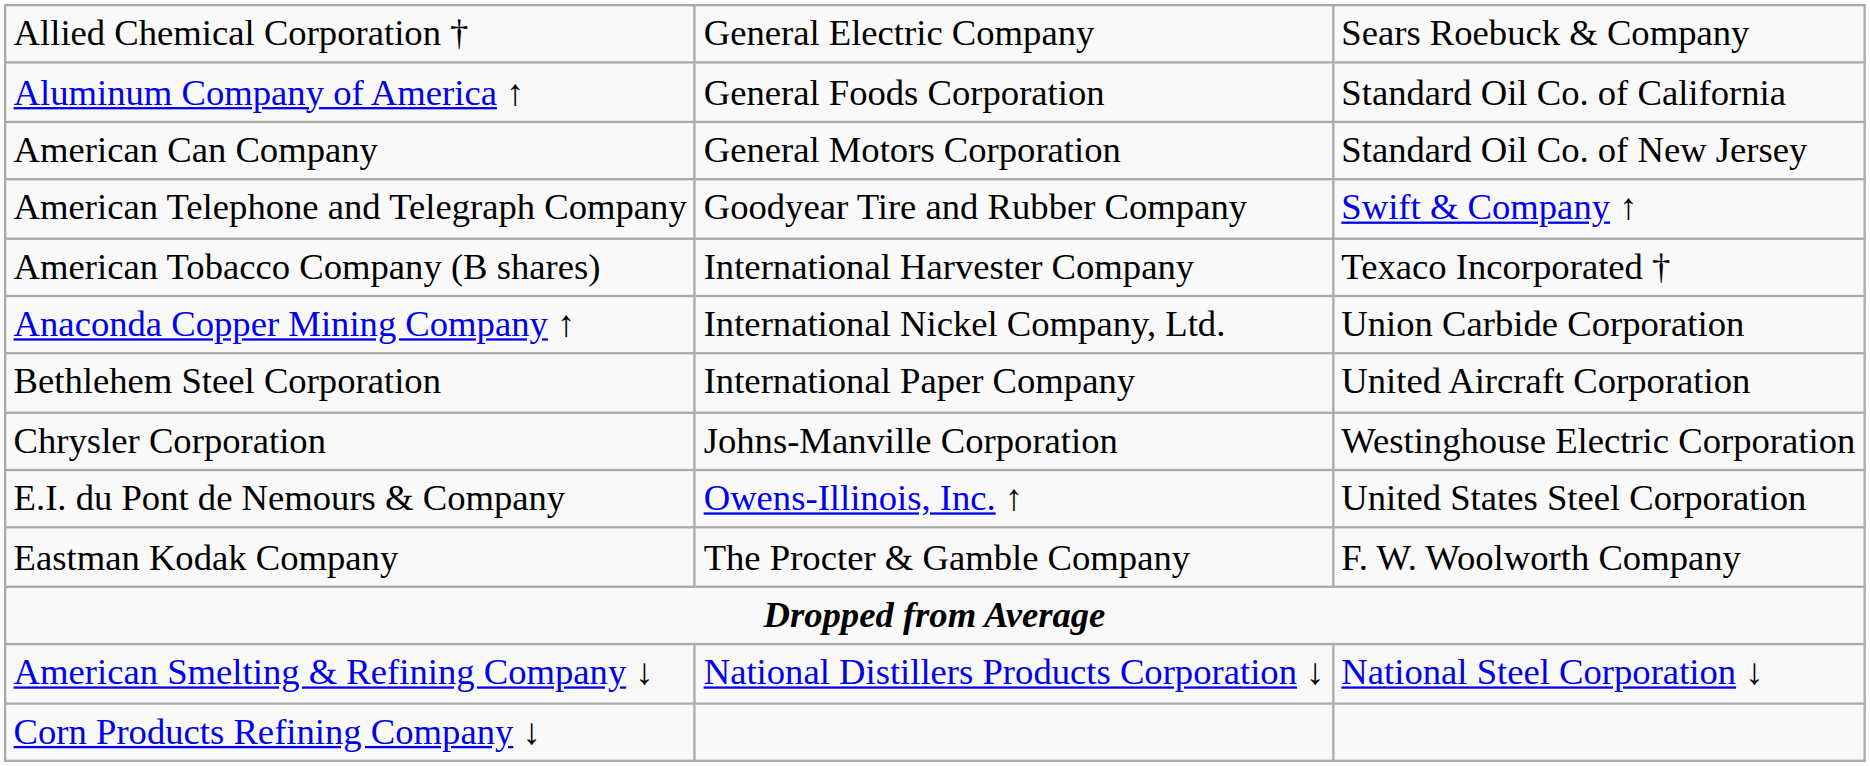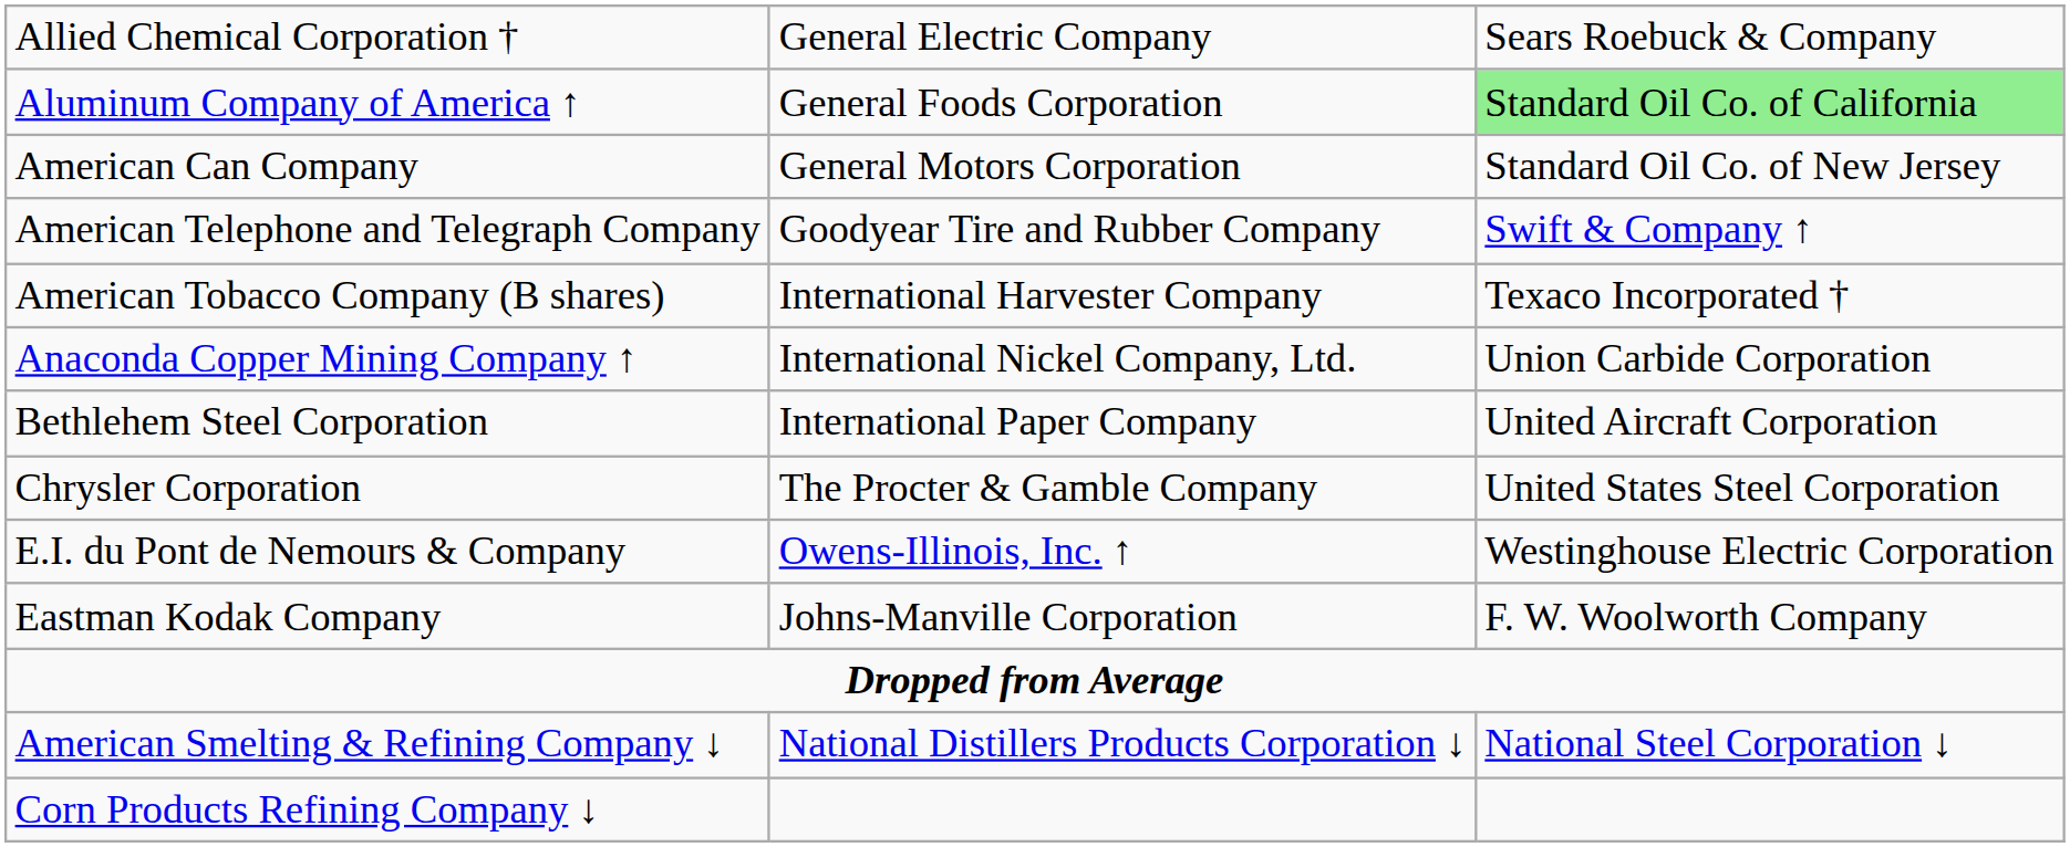Aluminum Company of America ↑ | column 3: no background -> lightgreen background
Chrysler Corporation | column 2: Johns-Manville Corporation -> The Procter & Gamble Company
Chrysler Corporation | column 3: Westinghouse Electric Corporation -> United States Steel Corporation
E.I. du Pont de Nemours & Company | column 3: United States Steel Corporation -> Westinghouse Electric Corporation
Eastman Kodak Company | column 2: The Procter & Gamble Company -> Johns-Manville Corporation
